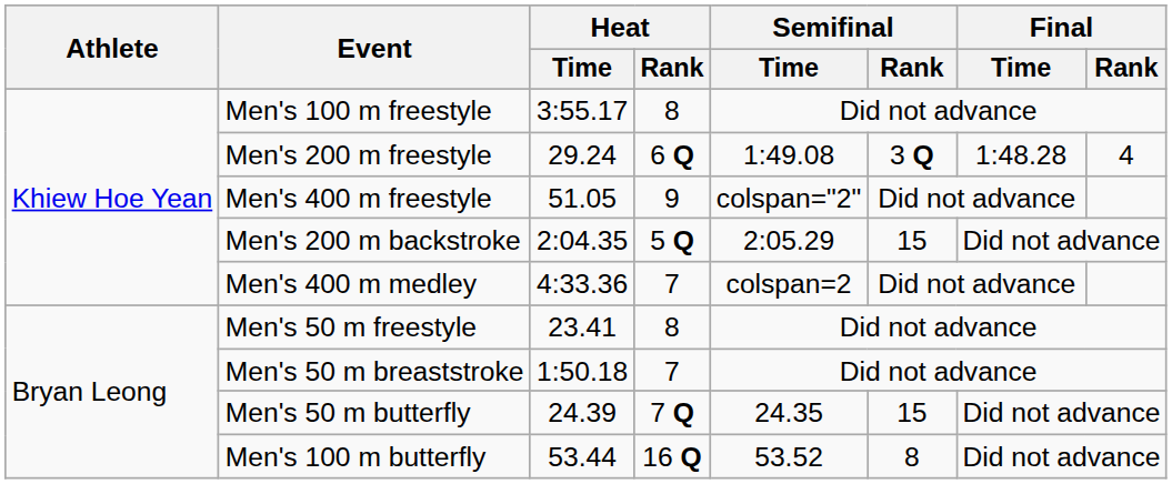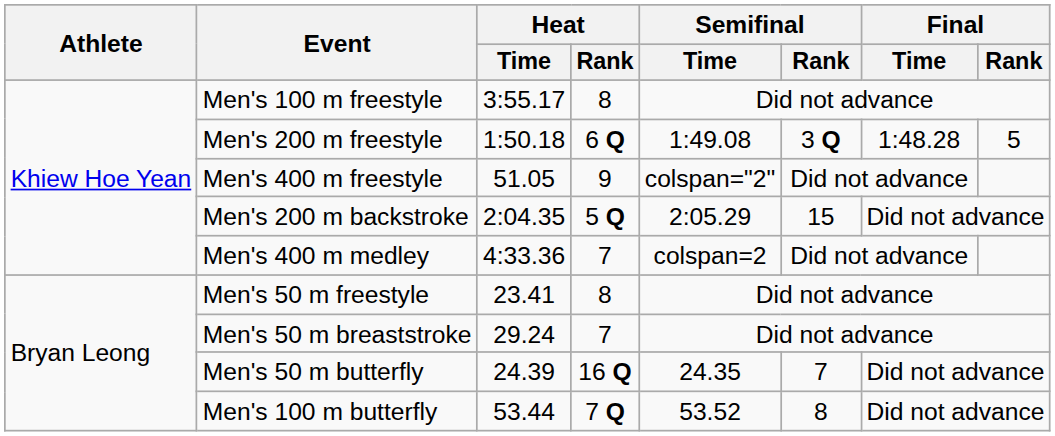Men's 200 m freestyle | Heat / Time: 29.24 -> 1:50.18
Men's 200 m freestyle | Final / Rank: 4 -> 5
Men's 50 m breaststroke | Heat / Time: 1:50.18 -> 29.24
Men's 50 m butterfly | Heat / Rank: 7 Q -> 16 Q
Men's 50 m butterfly | Semifinal / Rank: 15 -> 7
Men's 100 m butterfly | Heat / Rank: 16 Q -> 7 Q
